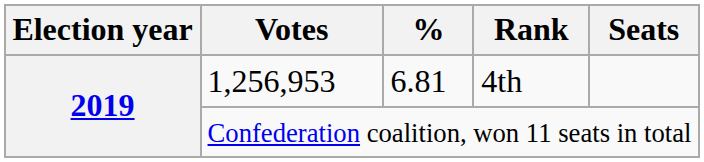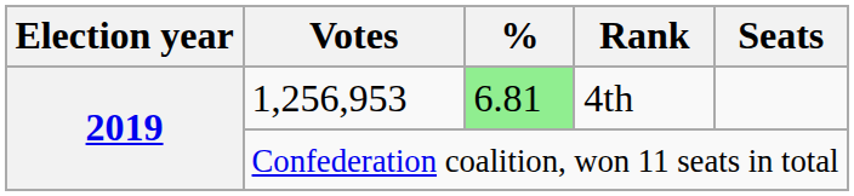1,256,953 | %: no background -> lightgreen background
